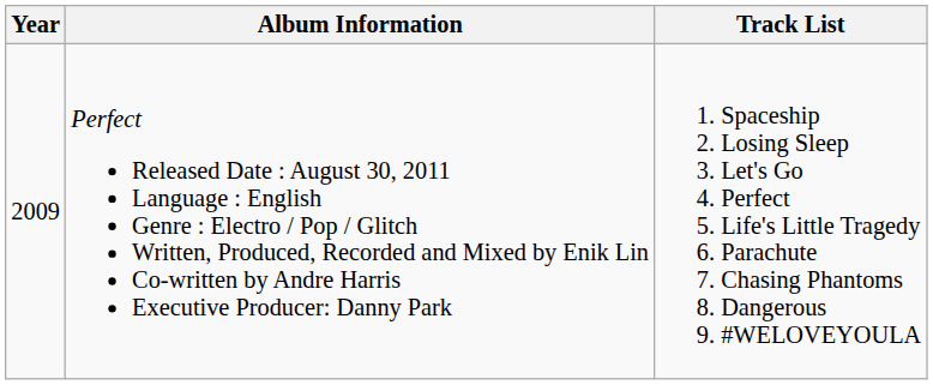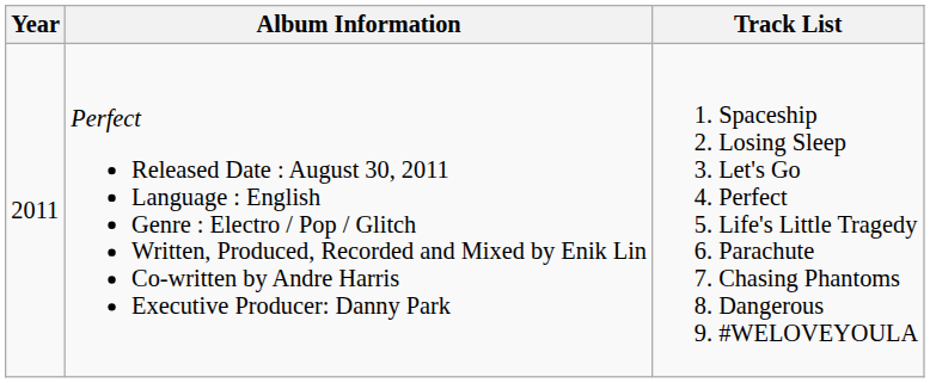row 2 | Year: 2009 -> 2011
